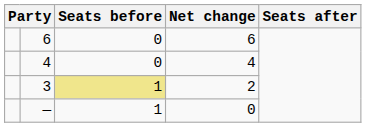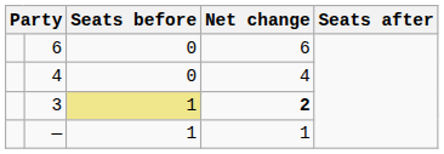3 | Net change: normal -> bold
— | Net change: 0 -> 1
